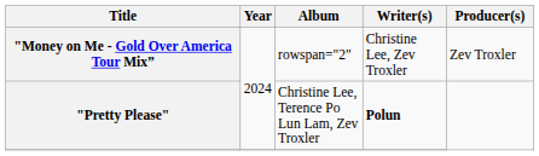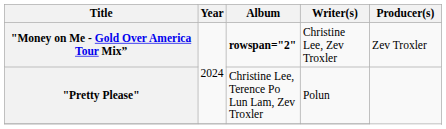"Money on Me - Gold Over America Tour Mix” | Album: normal -> bold
"Pretty Please" | Writer(s): bold -> normal
